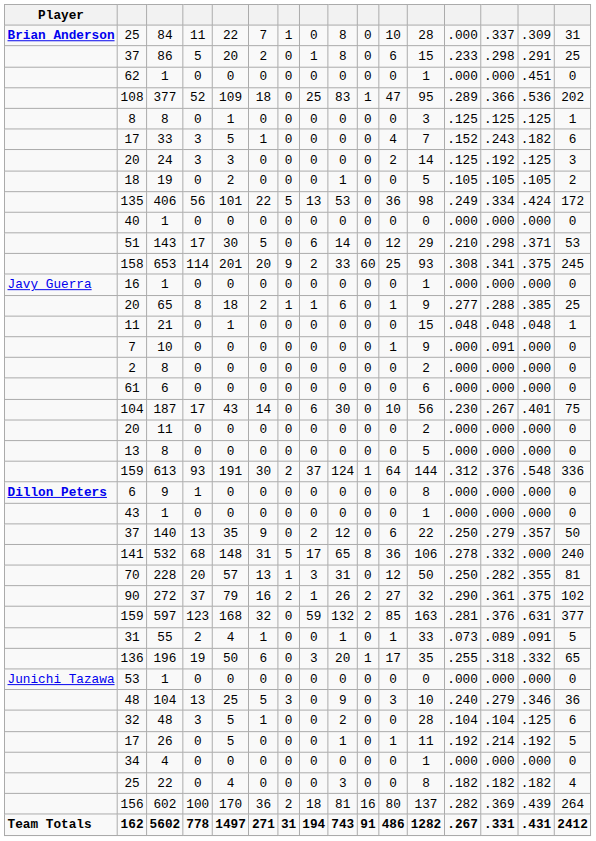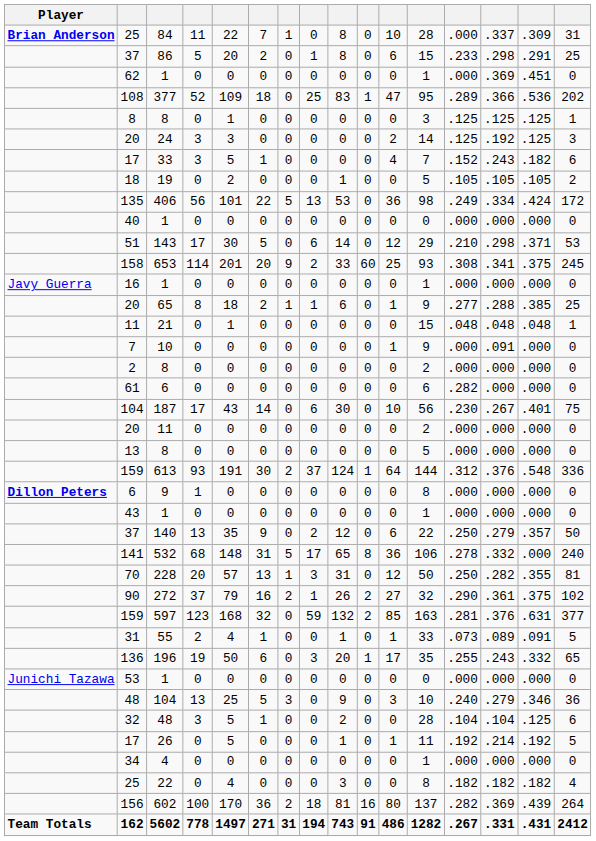62 | column 14: .000 -> .369
rows swapped: 17 / 33 <-> 20 / 24
61 | column 13: .000 -> .282
136 | column 14: .318 -> .243
